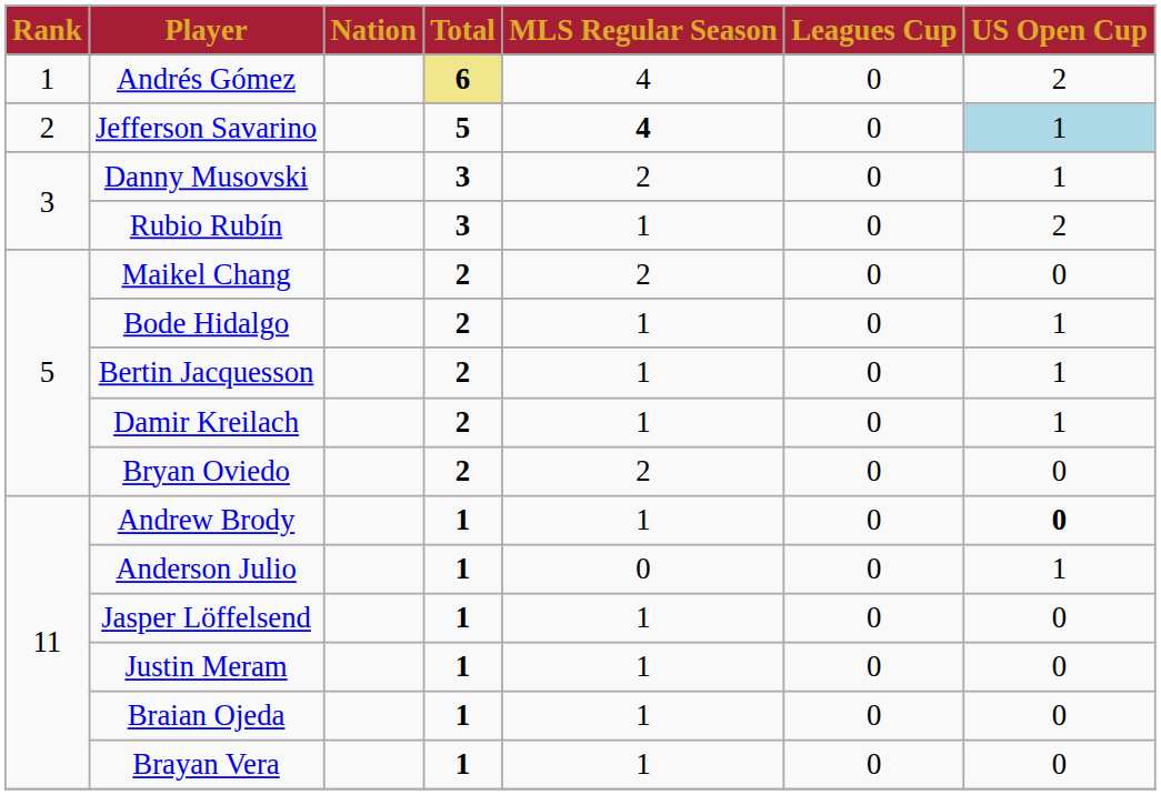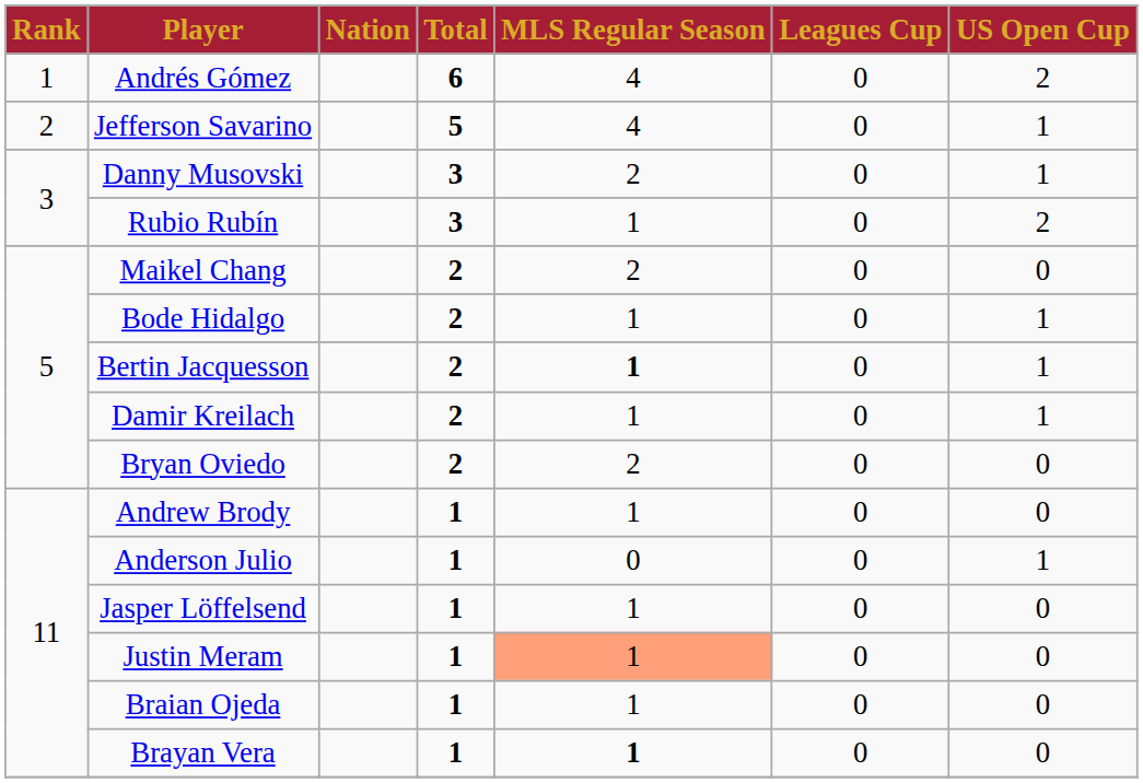Andrés Gómez | Total: khaki background -> no background
Jefferson Savarino | MLS Regular Season: bold -> normal
Jefferson Savarino | US Open Cup: lightblue background -> no background
Bertin Jacquesson | MLS Regular Season: normal -> bold
Andrew Brody | US Open Cup: bold -> normal
Justin Meram | MLS Regular Season: no background -> lightsalmon background
Brayan Vera | MLS Regular Season: normal -> bold
